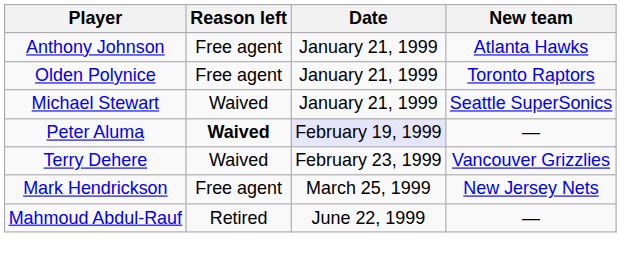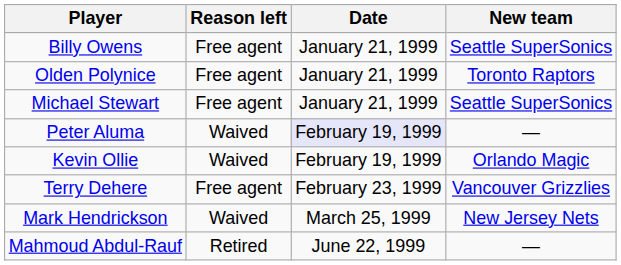- row: Anthony Johnson | Free agent | January 21, 1999 | Atlanta Hawks
+ row: Billy Owens | Free agent | January 21, 1999 | Seattle SuperSonics
Michael Stewart | Reason left: Waived -> Free agent
Peter Aluma | Reason left: bold -> normal
+ row: Kevin Ollie | Waived | February 19, 1999 | Orlando Magic
Terry Dehere | Reason left: Waived -> Free agent
Mark Hendrickson | Reason left: Free agent -> Waived
